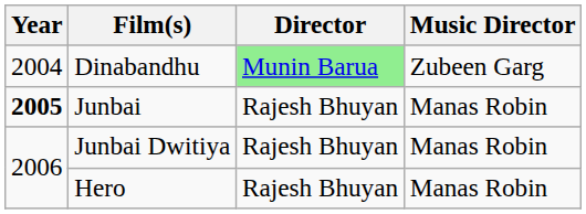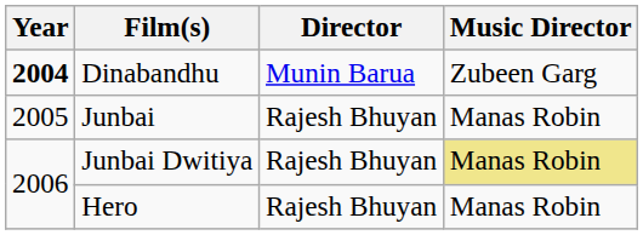Dinabandhu | Year: normal -> bold
Dinabandhu | Director: lightgreen background -> no background
Junbai | Year: bold -> normal
Junbai Dwitiya | Music Director: no background -> khaki background
